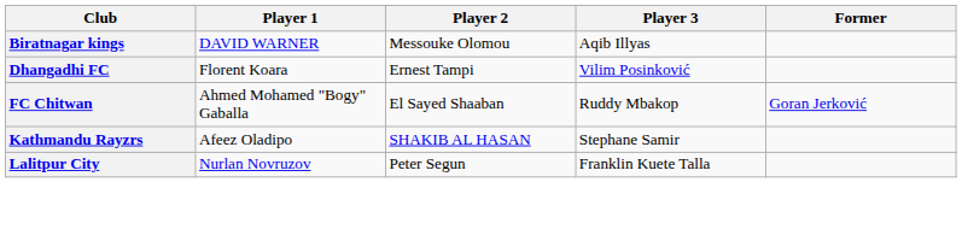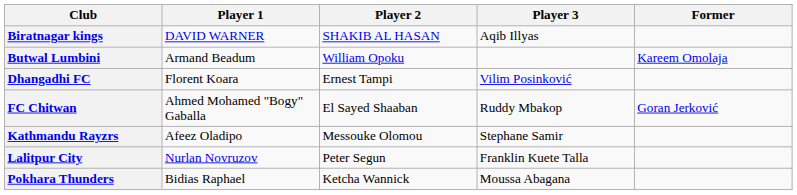Biratnagar kings | Player 2: Messouke Olomou -> SHAKIB AL HASAN
+ row: Butwal Lumbini | Armand Beadum | William Opoku | Kareem Omolaja
Kathmandu Rayzrs | Player 2: SHAKIB AL HASAN -> Messouke Olomou
+ row: Pokhara Thunders | Bidias Raphael | Ketcha Wannick | Moussa Abagana
